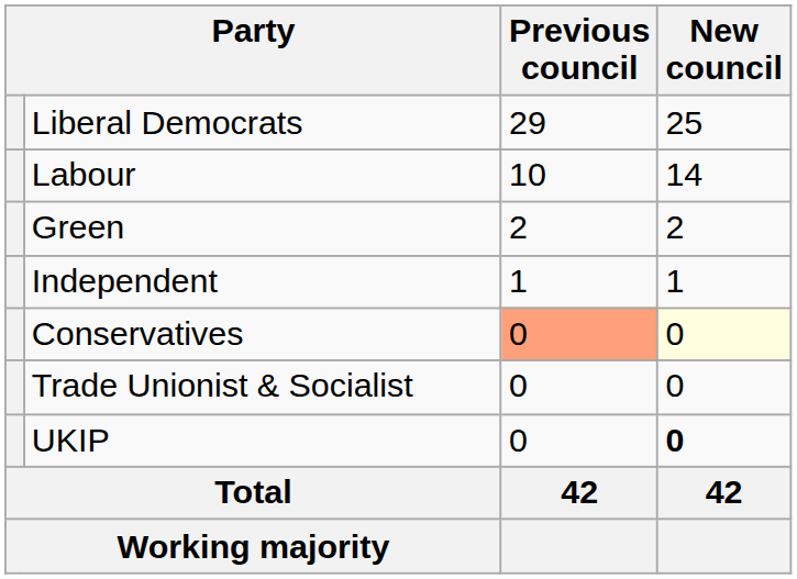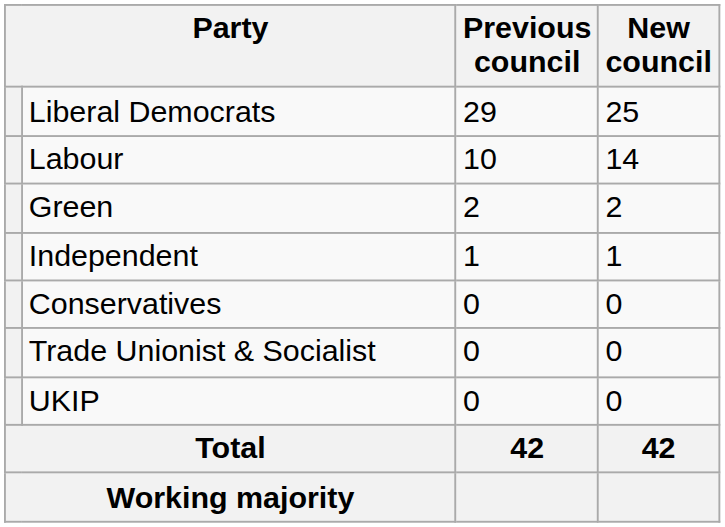Conservatives | Previous council: lightsalmon background -> no background
Conservatives | New council: lightyellow background -> no background
UKIP | New council: bold -> normal
